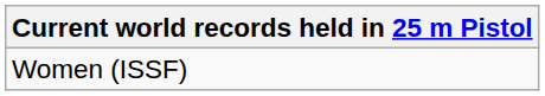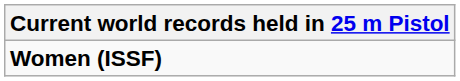Women (ISSF) | column 1: normal -> bold
